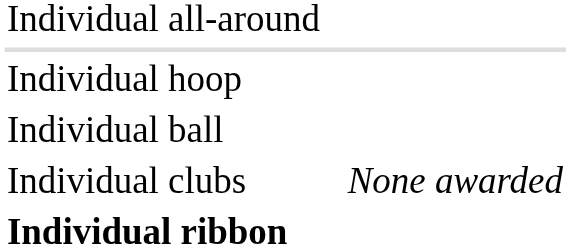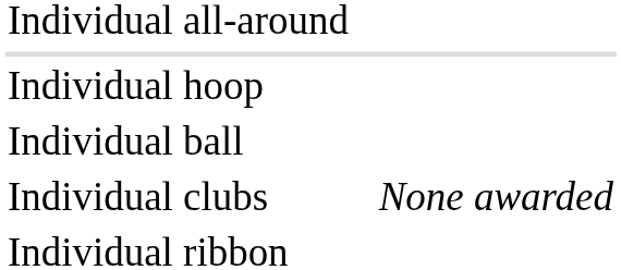Individual ribbon | column 1: bold -> normal
